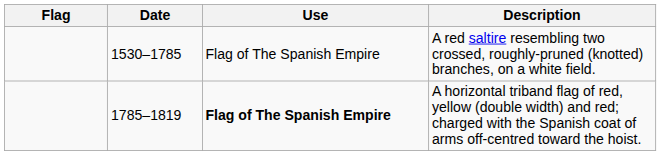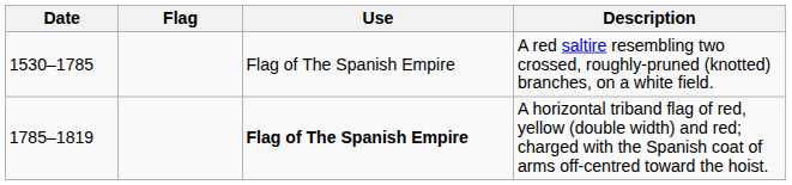columns swapped: Flag <-> Date
